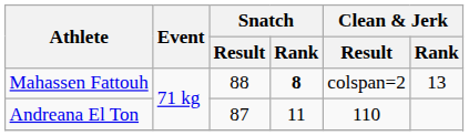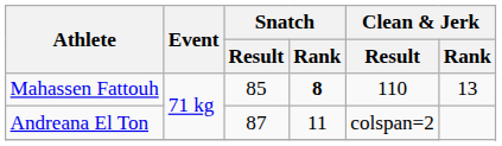Mahassen Fattouh | Snatch / Result: 88 -> 85
Mahassen Fattouh | Clean & Jerk / Result: colspan=2 -> 110
Andreana El Ton | Clean & Jerk / Result: 110 -> colspan=2
